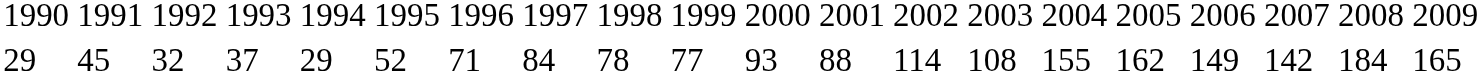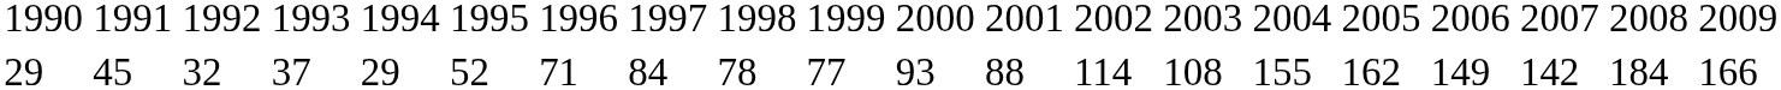row 2 | column 20: 165 -> 166
